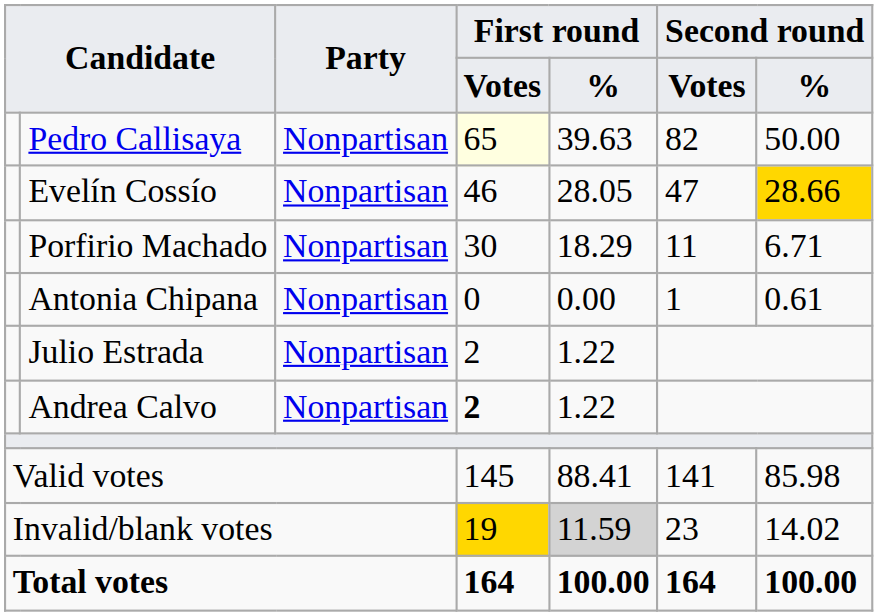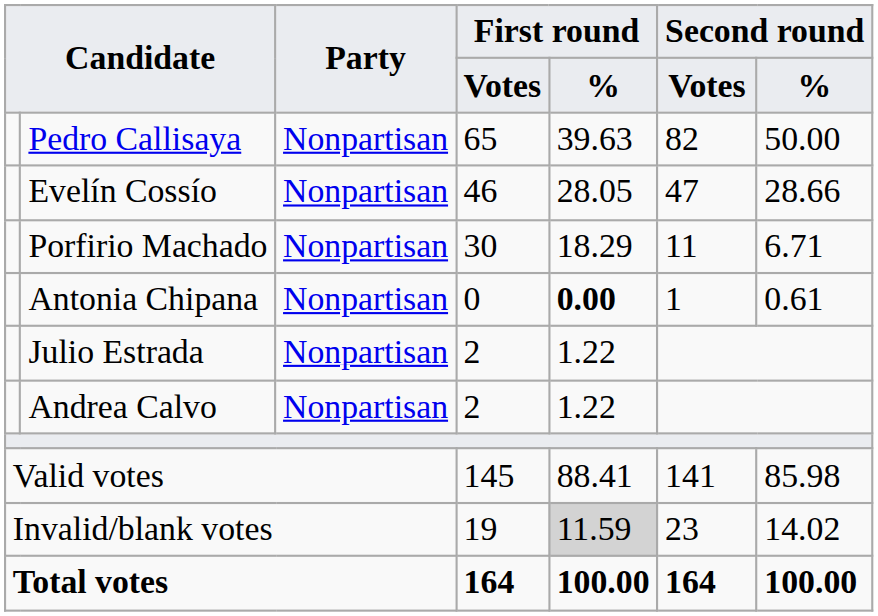Pedro Callisaya | First round / Votes: lightyellow background -> no background
Evelín Cossío | Second round / %: gold background -> no background
Antonia Chipana | First round / %: normal -> bold
Andrea Calvo | First round / Votes: bold -> normal
Invalid/blank votes | First round / Votes: gold background -> no background
